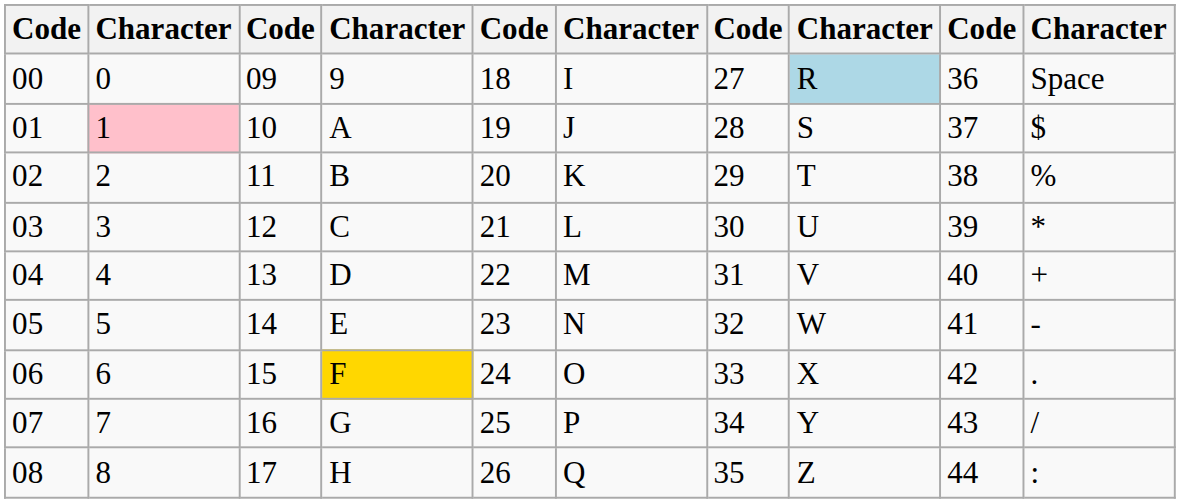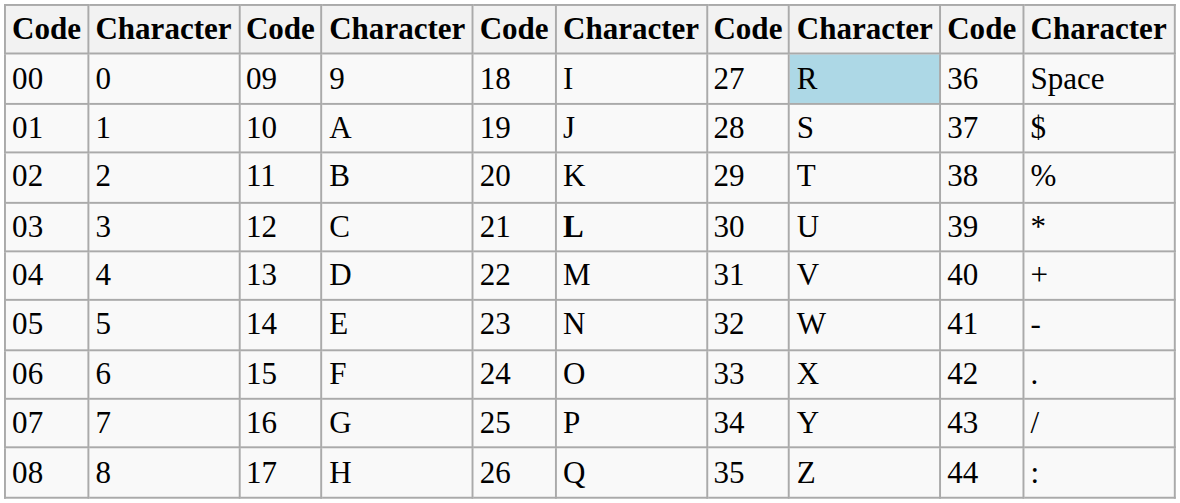01 | column 2: pink background -> no background
03 | column 6: normal -> bold
06 | column 4: gold background -> no background
